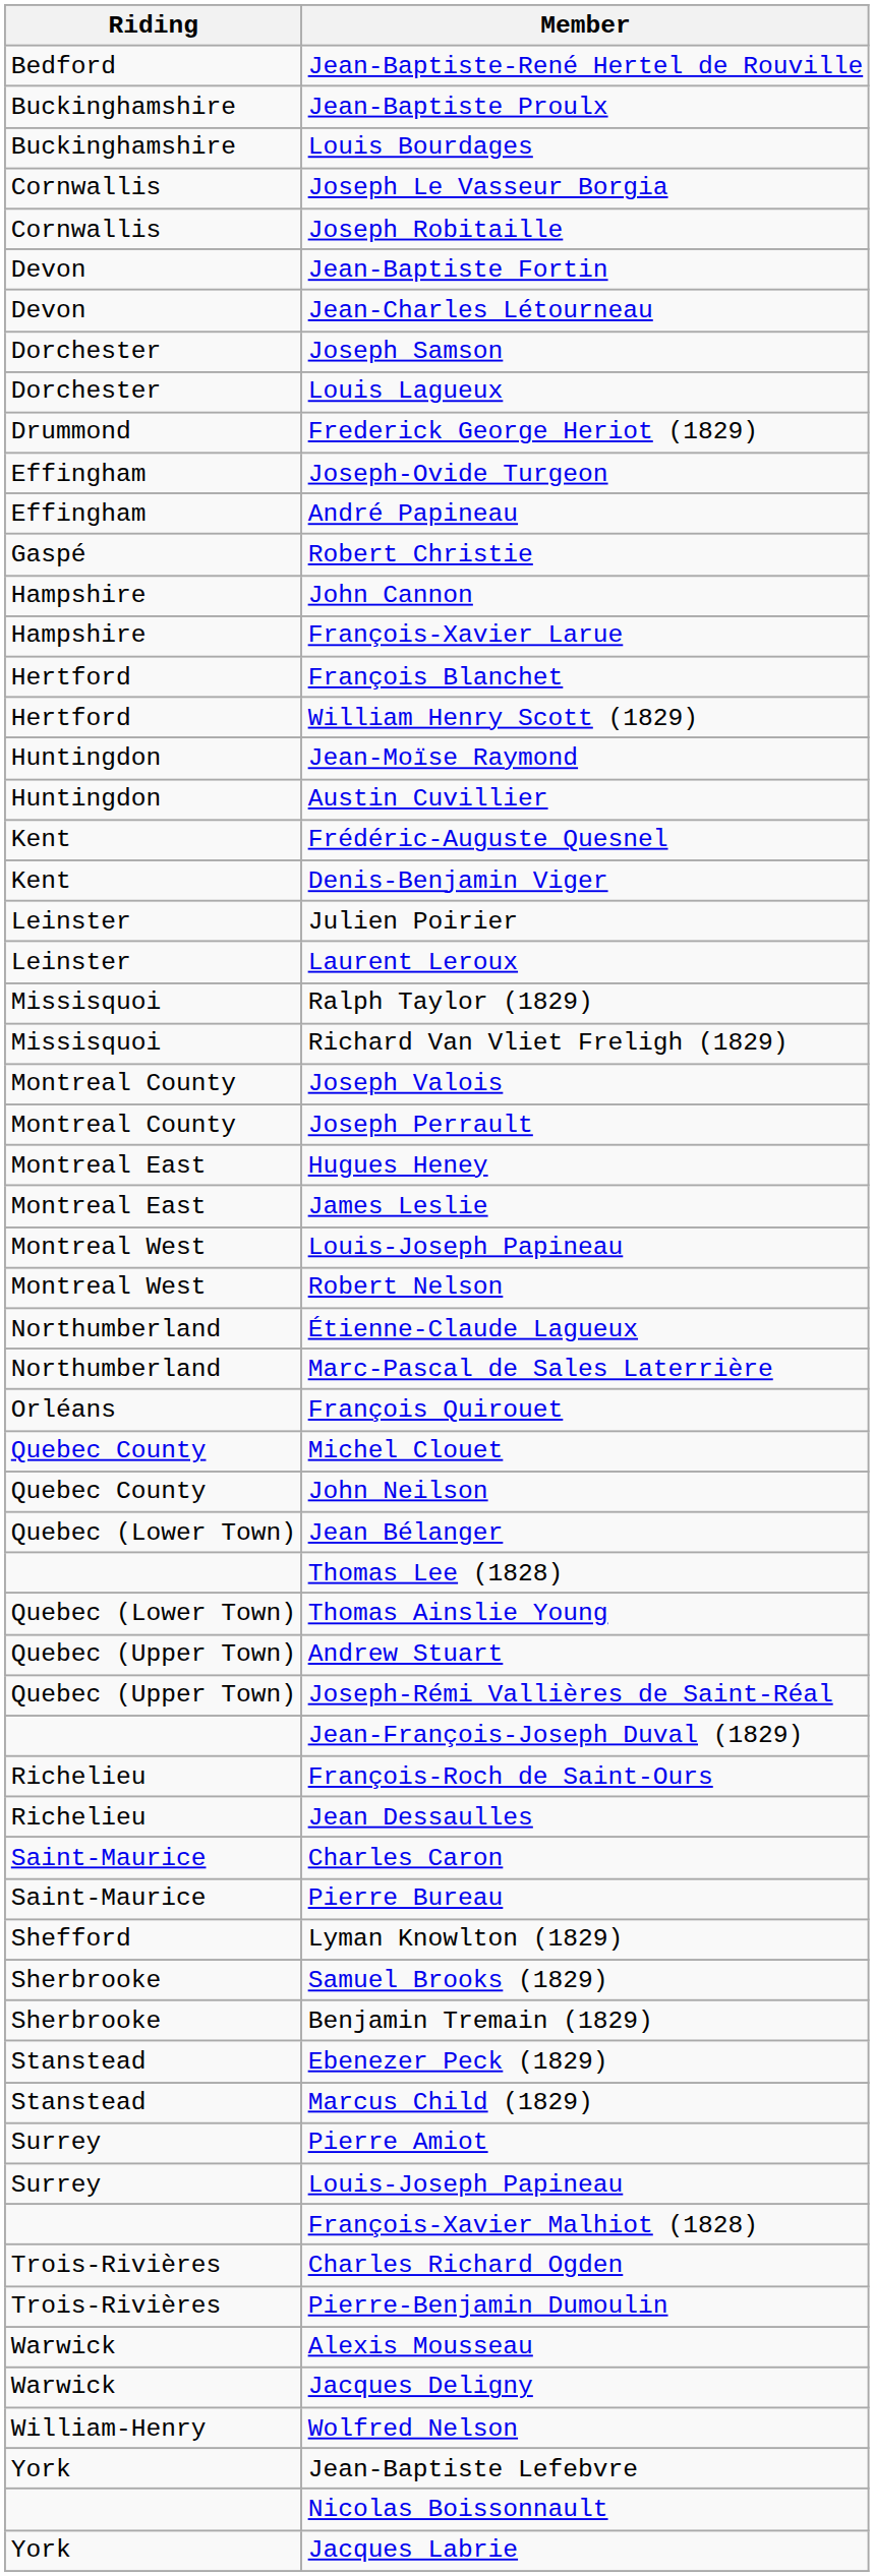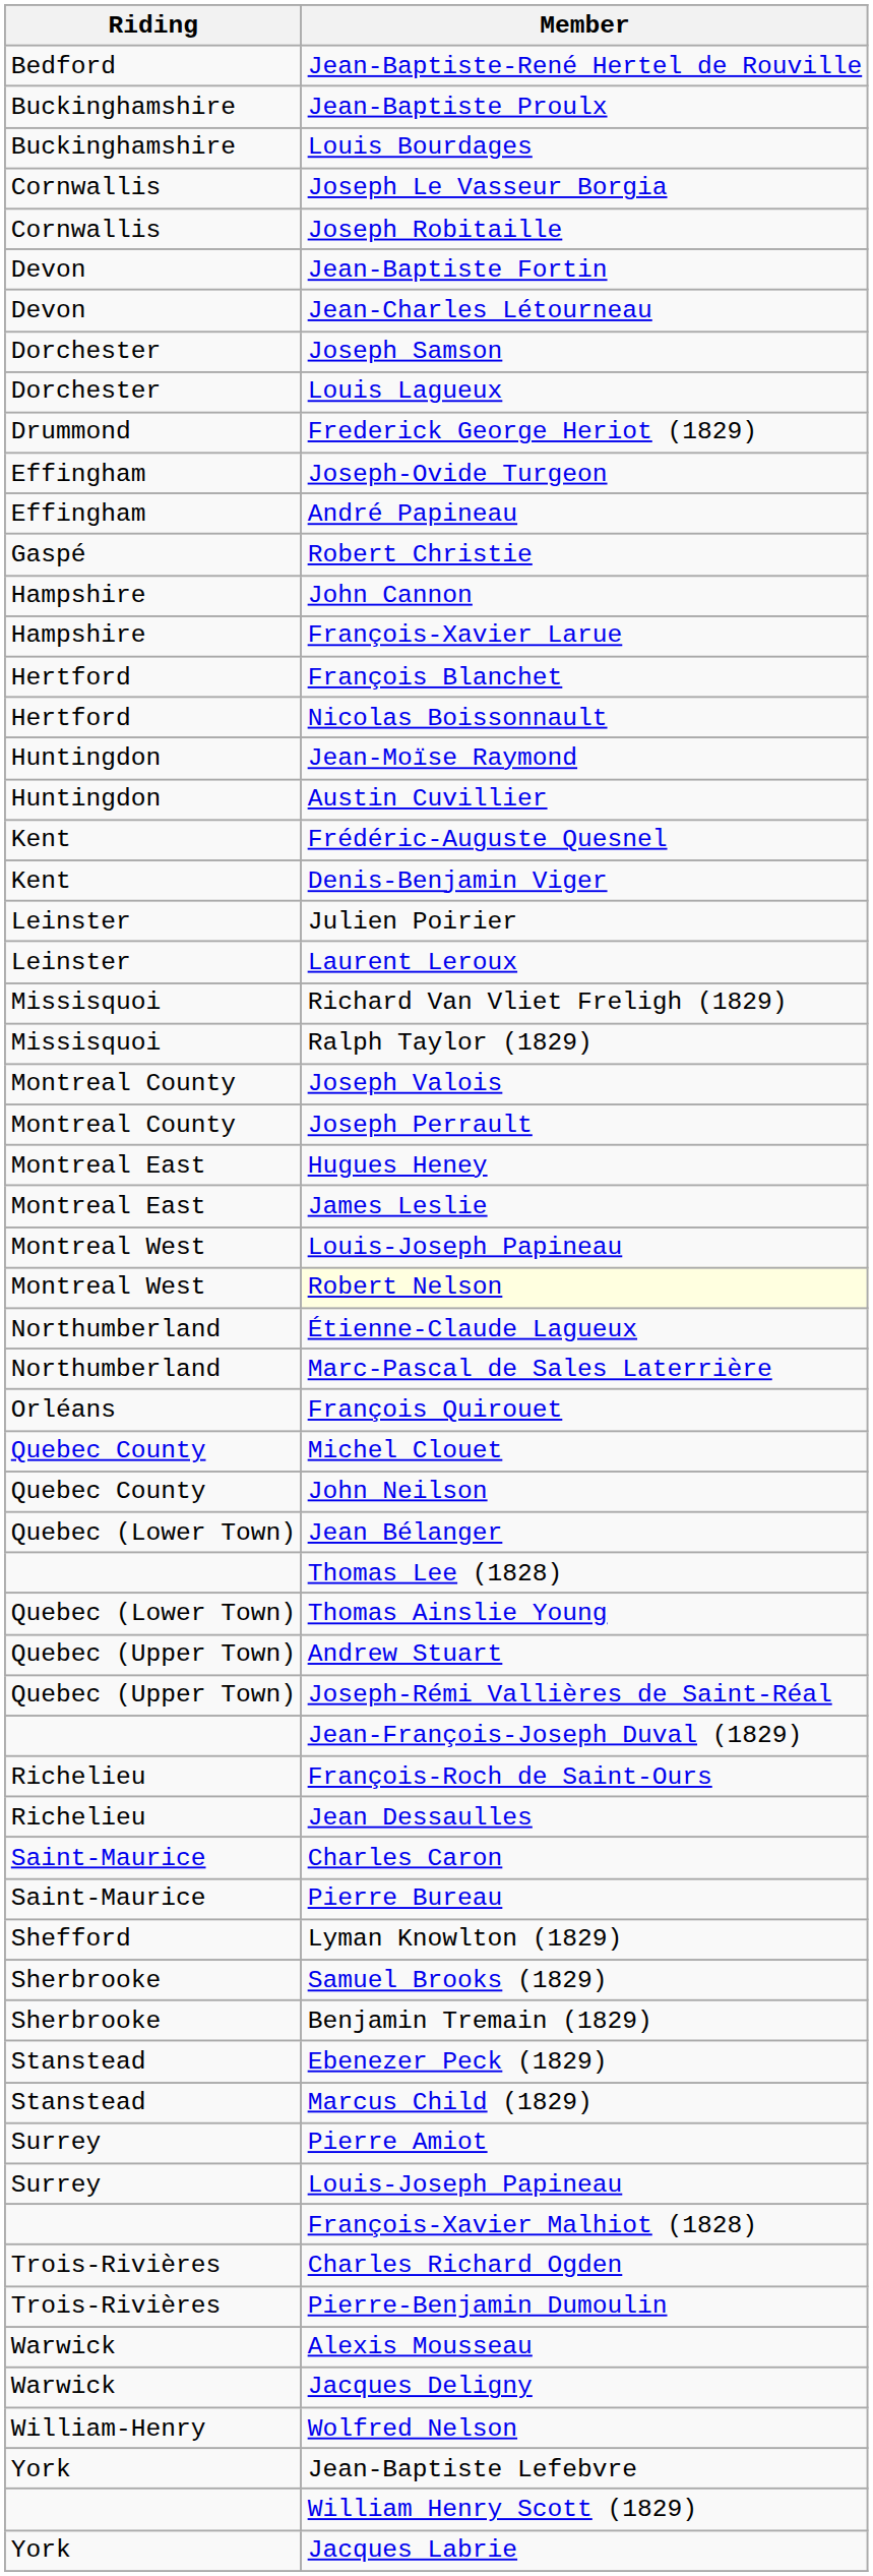row 18 | Member: William Henry Scott (1829) -> Nicolas Boissonnault
row 25 | Member: Ralph Taylor (1829) -> Richard Van Vliet Freligh (1829)
row 26 | Member: Richard Van Vliet Freligh (1829) -> Ralph Taylor (1829)
row 32 | Member: no background -> lightyellow background
row 62 | Member: Nicolas Boissonnault -> William Henry Scott (1829)
